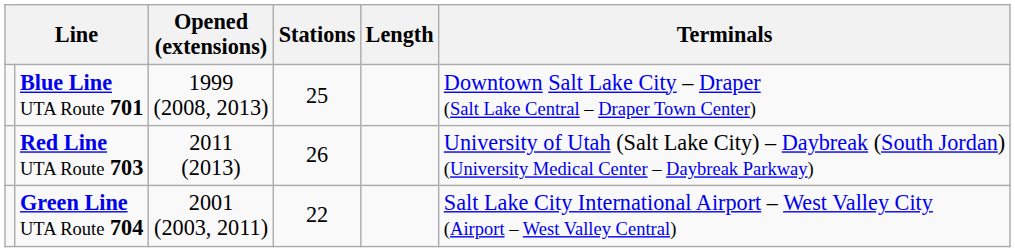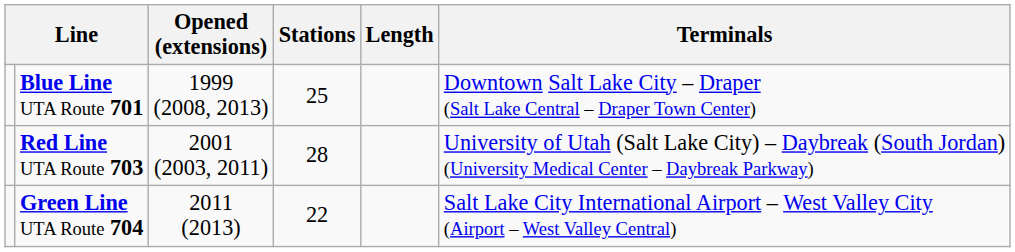Red Line UTA Route 703 | Opened (extensions): 2011 (2013) -> 2001 (2003, 2011)
Red Line UTA Route 703 | Stations: 26 -> 28
Green Line UTA Route 704 | Opened (extensions): 2001 (2003, 2011) -> 2011 (2013)
